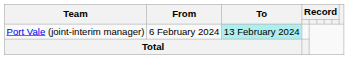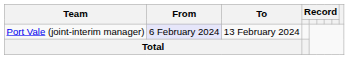Port Vale (joint-interim manager) | From: no background -> lavender background
Port Vale (joint-interim manager) | To: paleturquoise background -> no background
